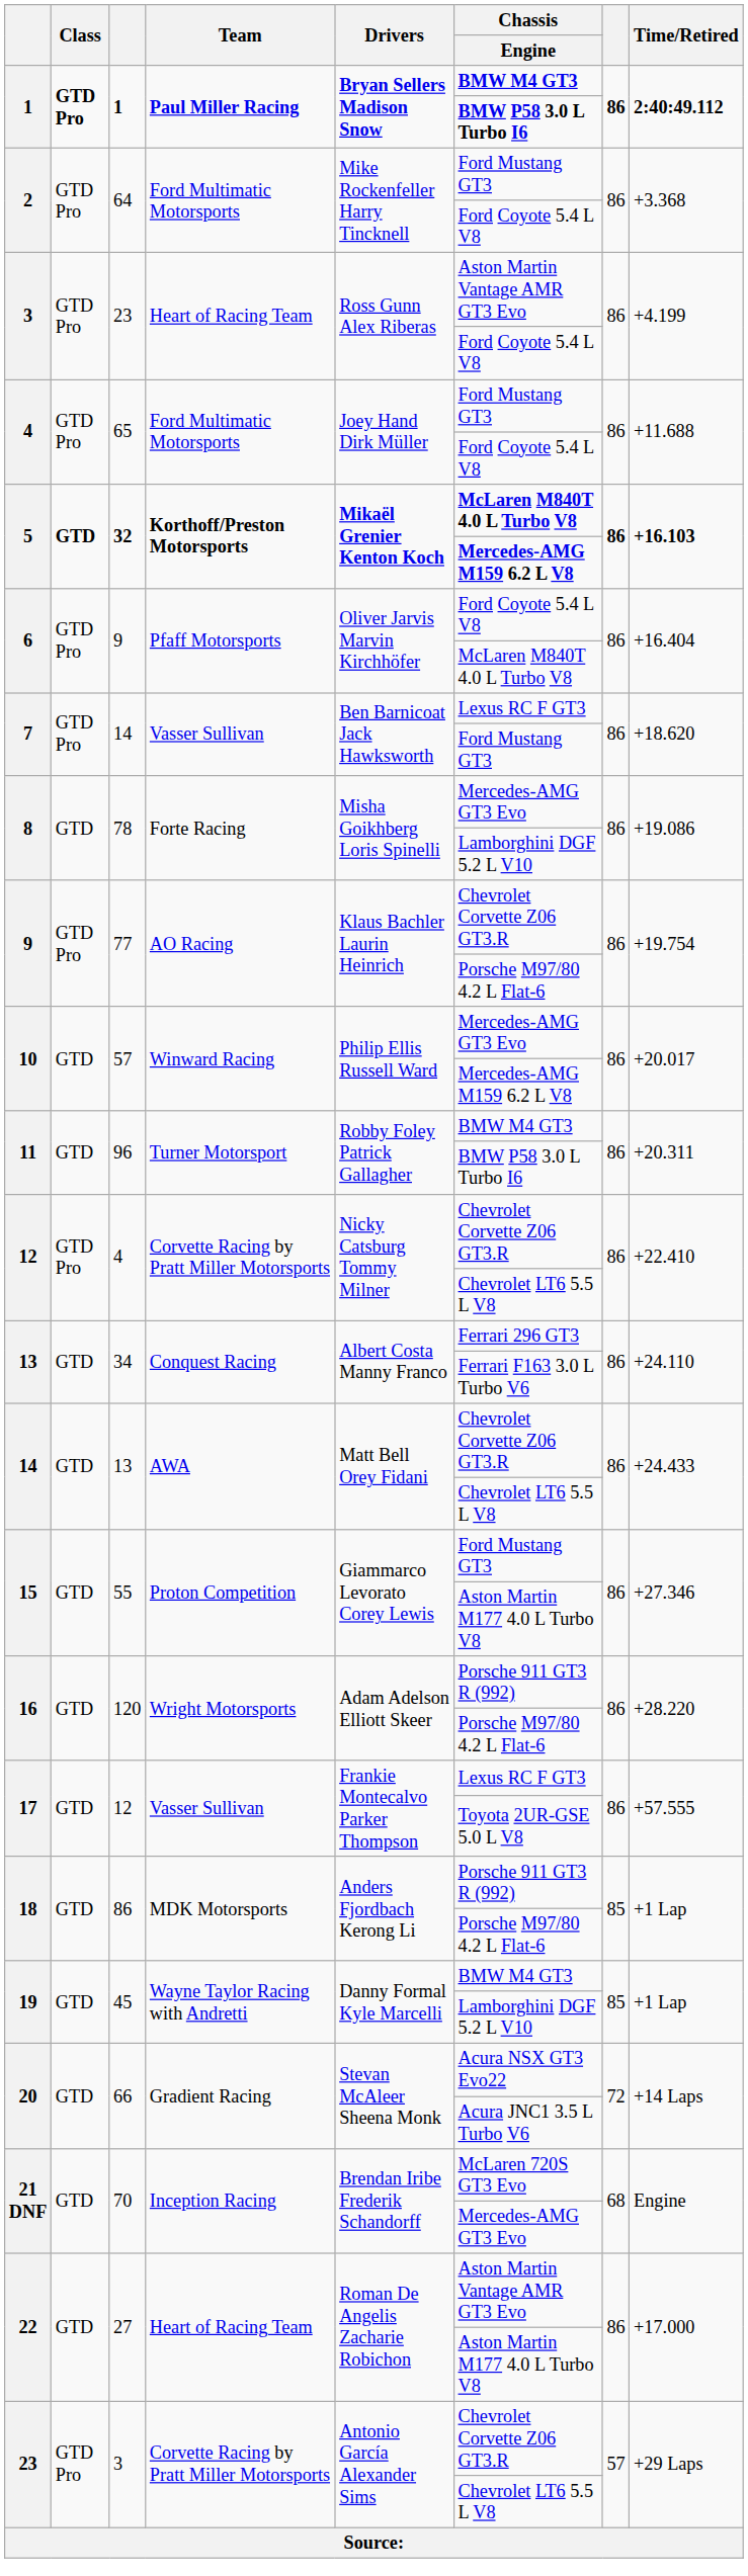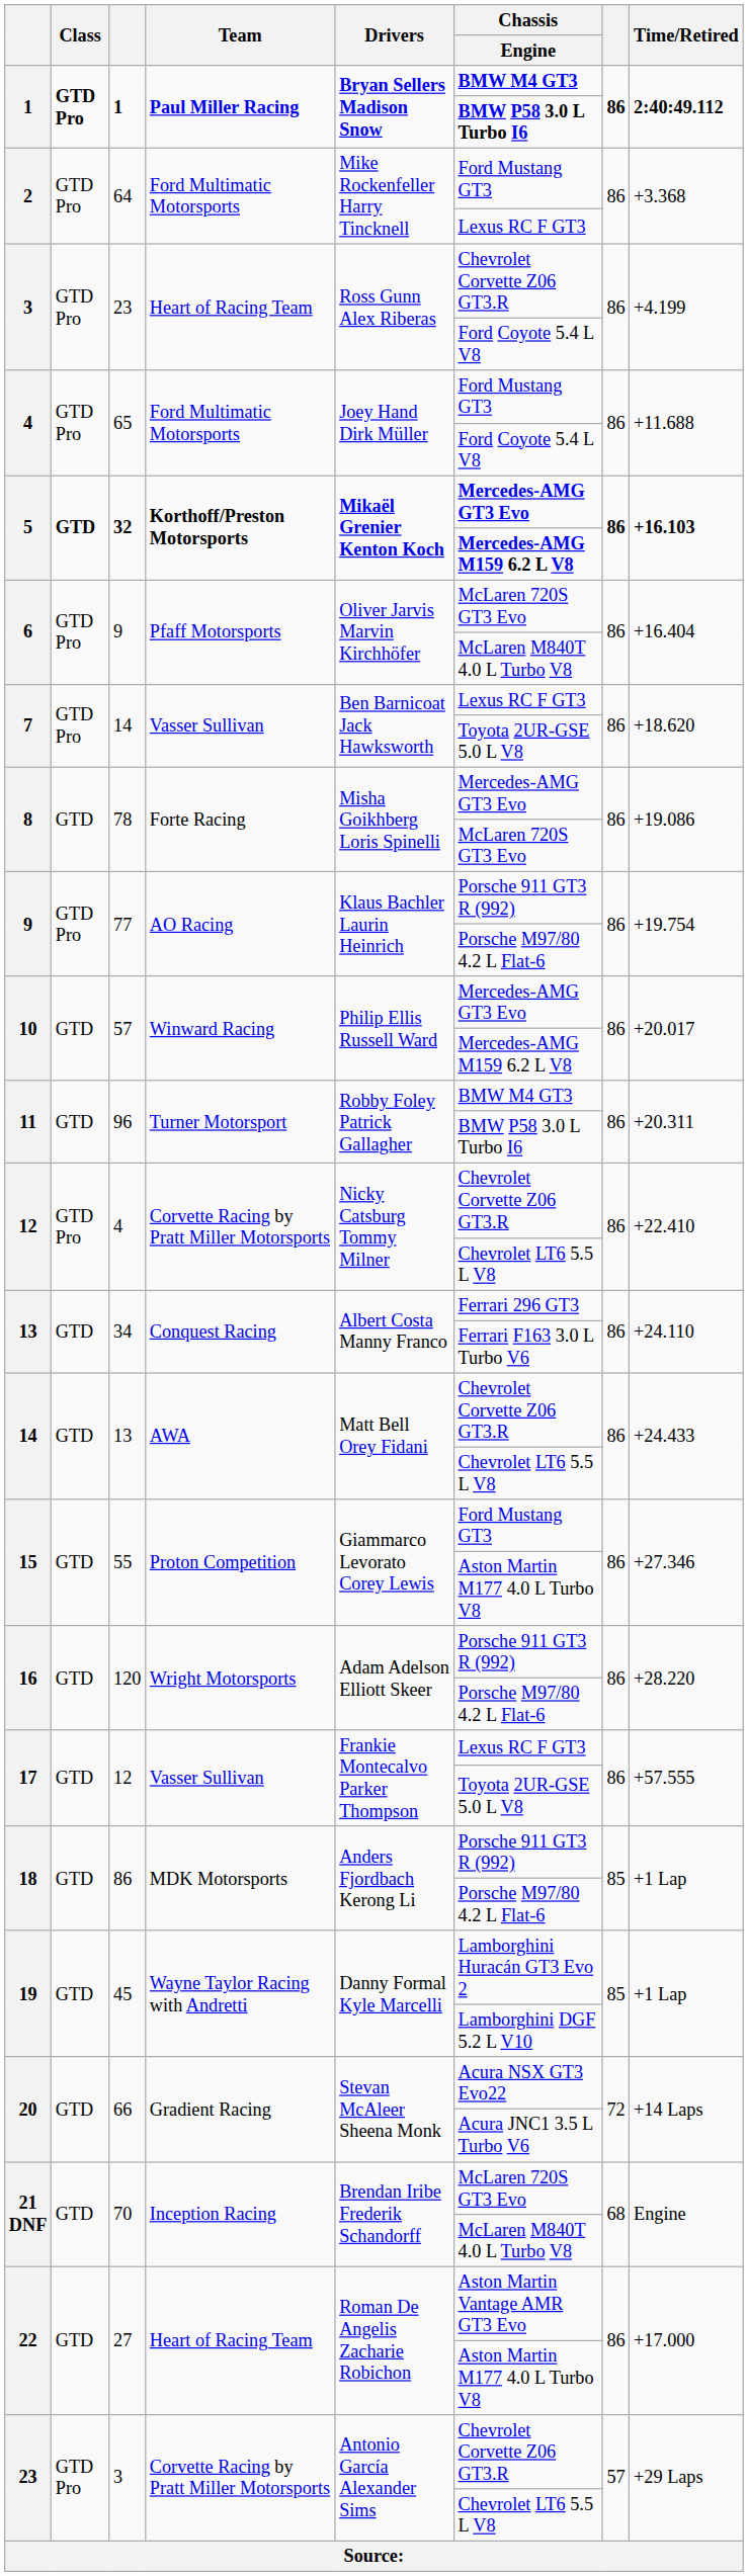row 6 | Chassis / Engine: Ford Coyote 5.4 L V8 -> Lexus RC F GT3
row 7 | Chassis / Engine: Aston Martin Vantage AMR GT3 Evo -> Chevrolet Corvette Z06 GT3.R
row 11 | Chassis / Engine: McLaren M840T 4.0 L Turbo V8 -> Mercedes-AMG GT3 Evo
row 13 | Chassis / Engine: Ford Coyote 5.4 L V8 -> McLaren 720S GT3 Evo
row 16 | Chassis / Engine: Ford Mustang GT3 -> Toyota 2UR-GSE 5.0 L V8
row 18 | Chassis / Engine: Lamborghini DGF 5.2 L V10 -> McLaren 720S GT3 Evo
row 19 | Chassis / Engine: Chevrolet Corvette Z06 GT3.R -> Porsche 911 GT3 R (992)
row 39 | Chassis / Engine: BMW M4 GT3 -> Lamborghini Huracán GT3 Evo 2
row 44 | Chassis / Engine: Mercedes-AMG GT3 Evo -> McLaren M840T 4.0 L Turbo V8
